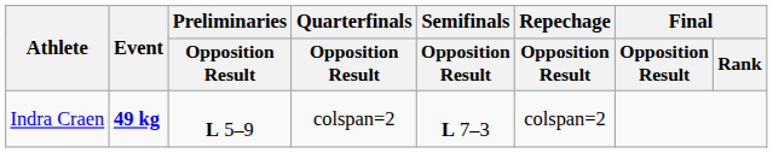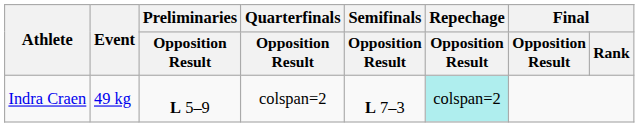Indra Craen | Event: bold -> normal
Indra Craen | Repechage / Opposition Result: no background -> paleturquoise background
